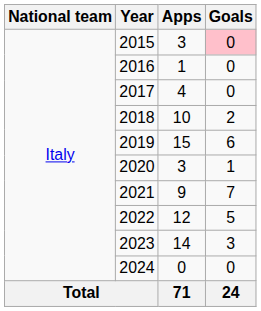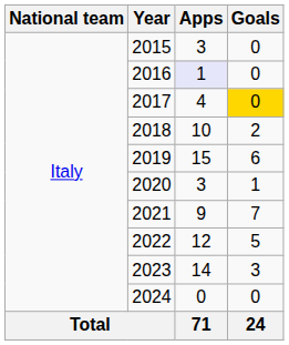2015 | Goals: pink background -> no background
2016 | Apps: no background -> lavender background
2017 | Goals: no background -> gold background
